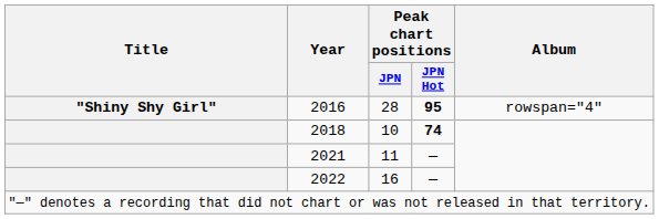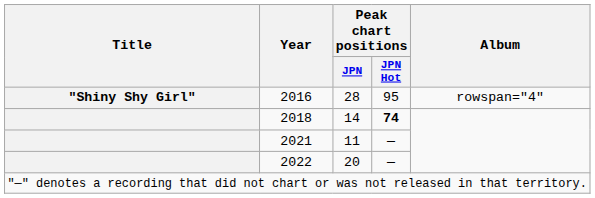2016 | Peak chart positions / JPN Hot: bold -> normal
2018 | Peak chart positions / JPN: 10 -> 14
2022 | Peak chart positions / JPN: 16 -> 20
